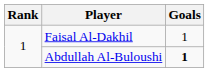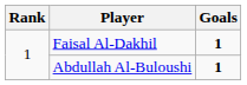Faisal Al-Dakhil | Goals: normal -> bold
